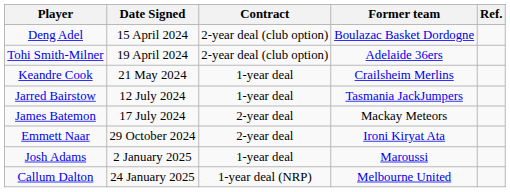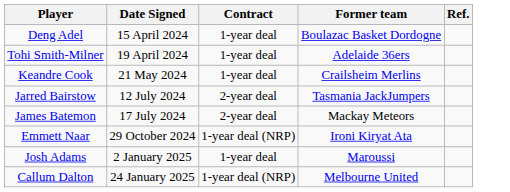Deng Adel | Contract: 2-year deal (club option) -> 1-year deal
Tohi Smith-Milner | Contract: 2-year deal (club option) -> 1-year deal
Jarred Bairstow | Contract: 1-year deal -> 2-year deal
Emmett Naar | Contract: 2-year deal -> 1-year deal (NRP)
